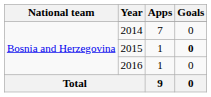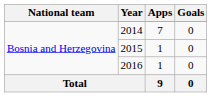2015 | Goals: bold -> normal
